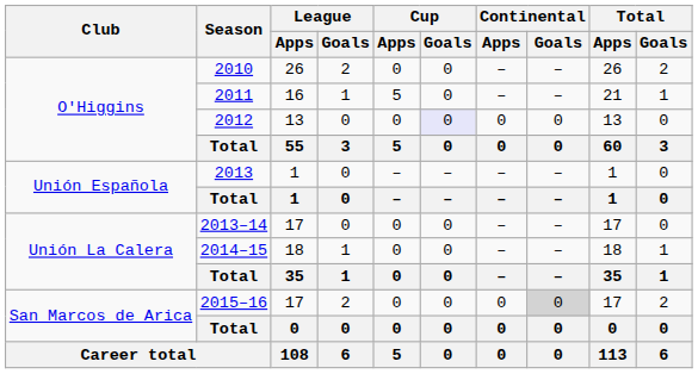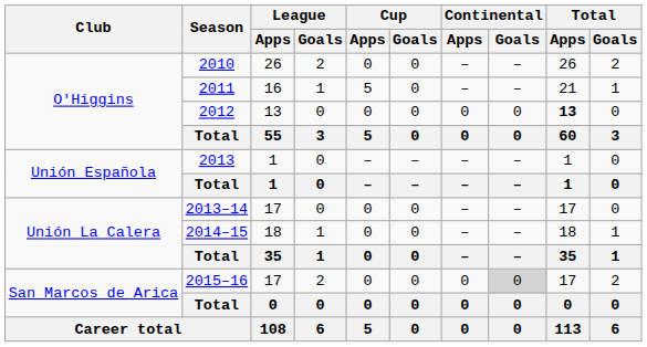2012 | Cup / Goals: lavender background -> no background
2012 | Total / Apps: normal -> bold
